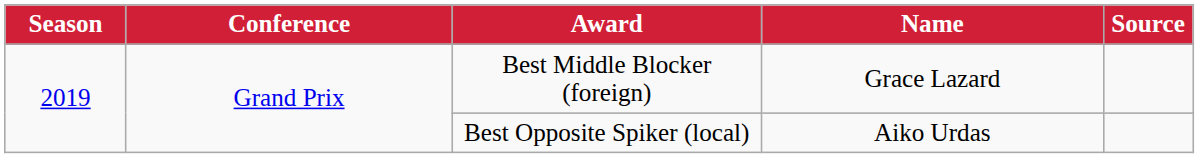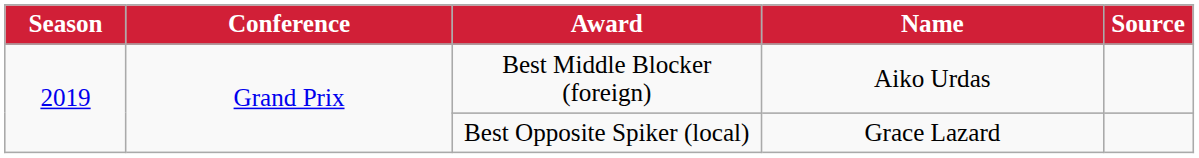Best Middle Blocker (foreign) | Name: Grace Lazard -> Aiko Urdas
Best Opposite Spiker (local) | Name: Aiko Urdas -> Grace Lazard
